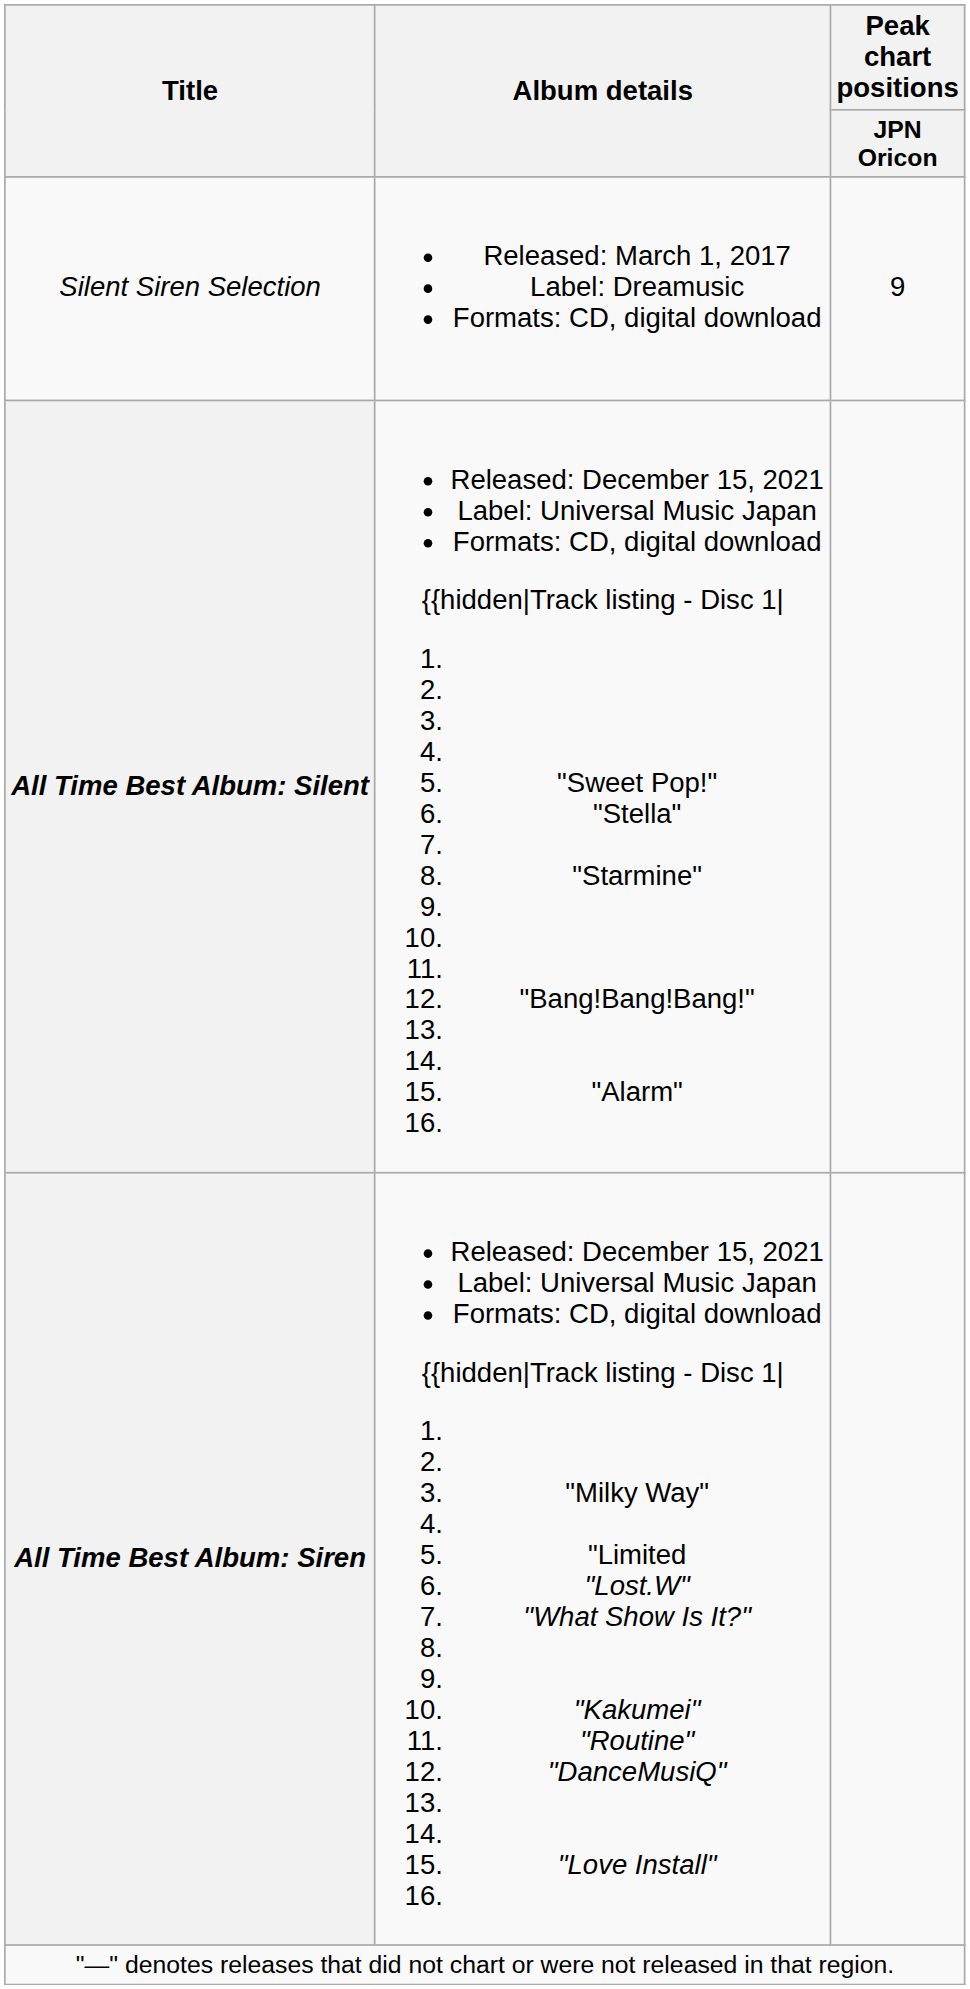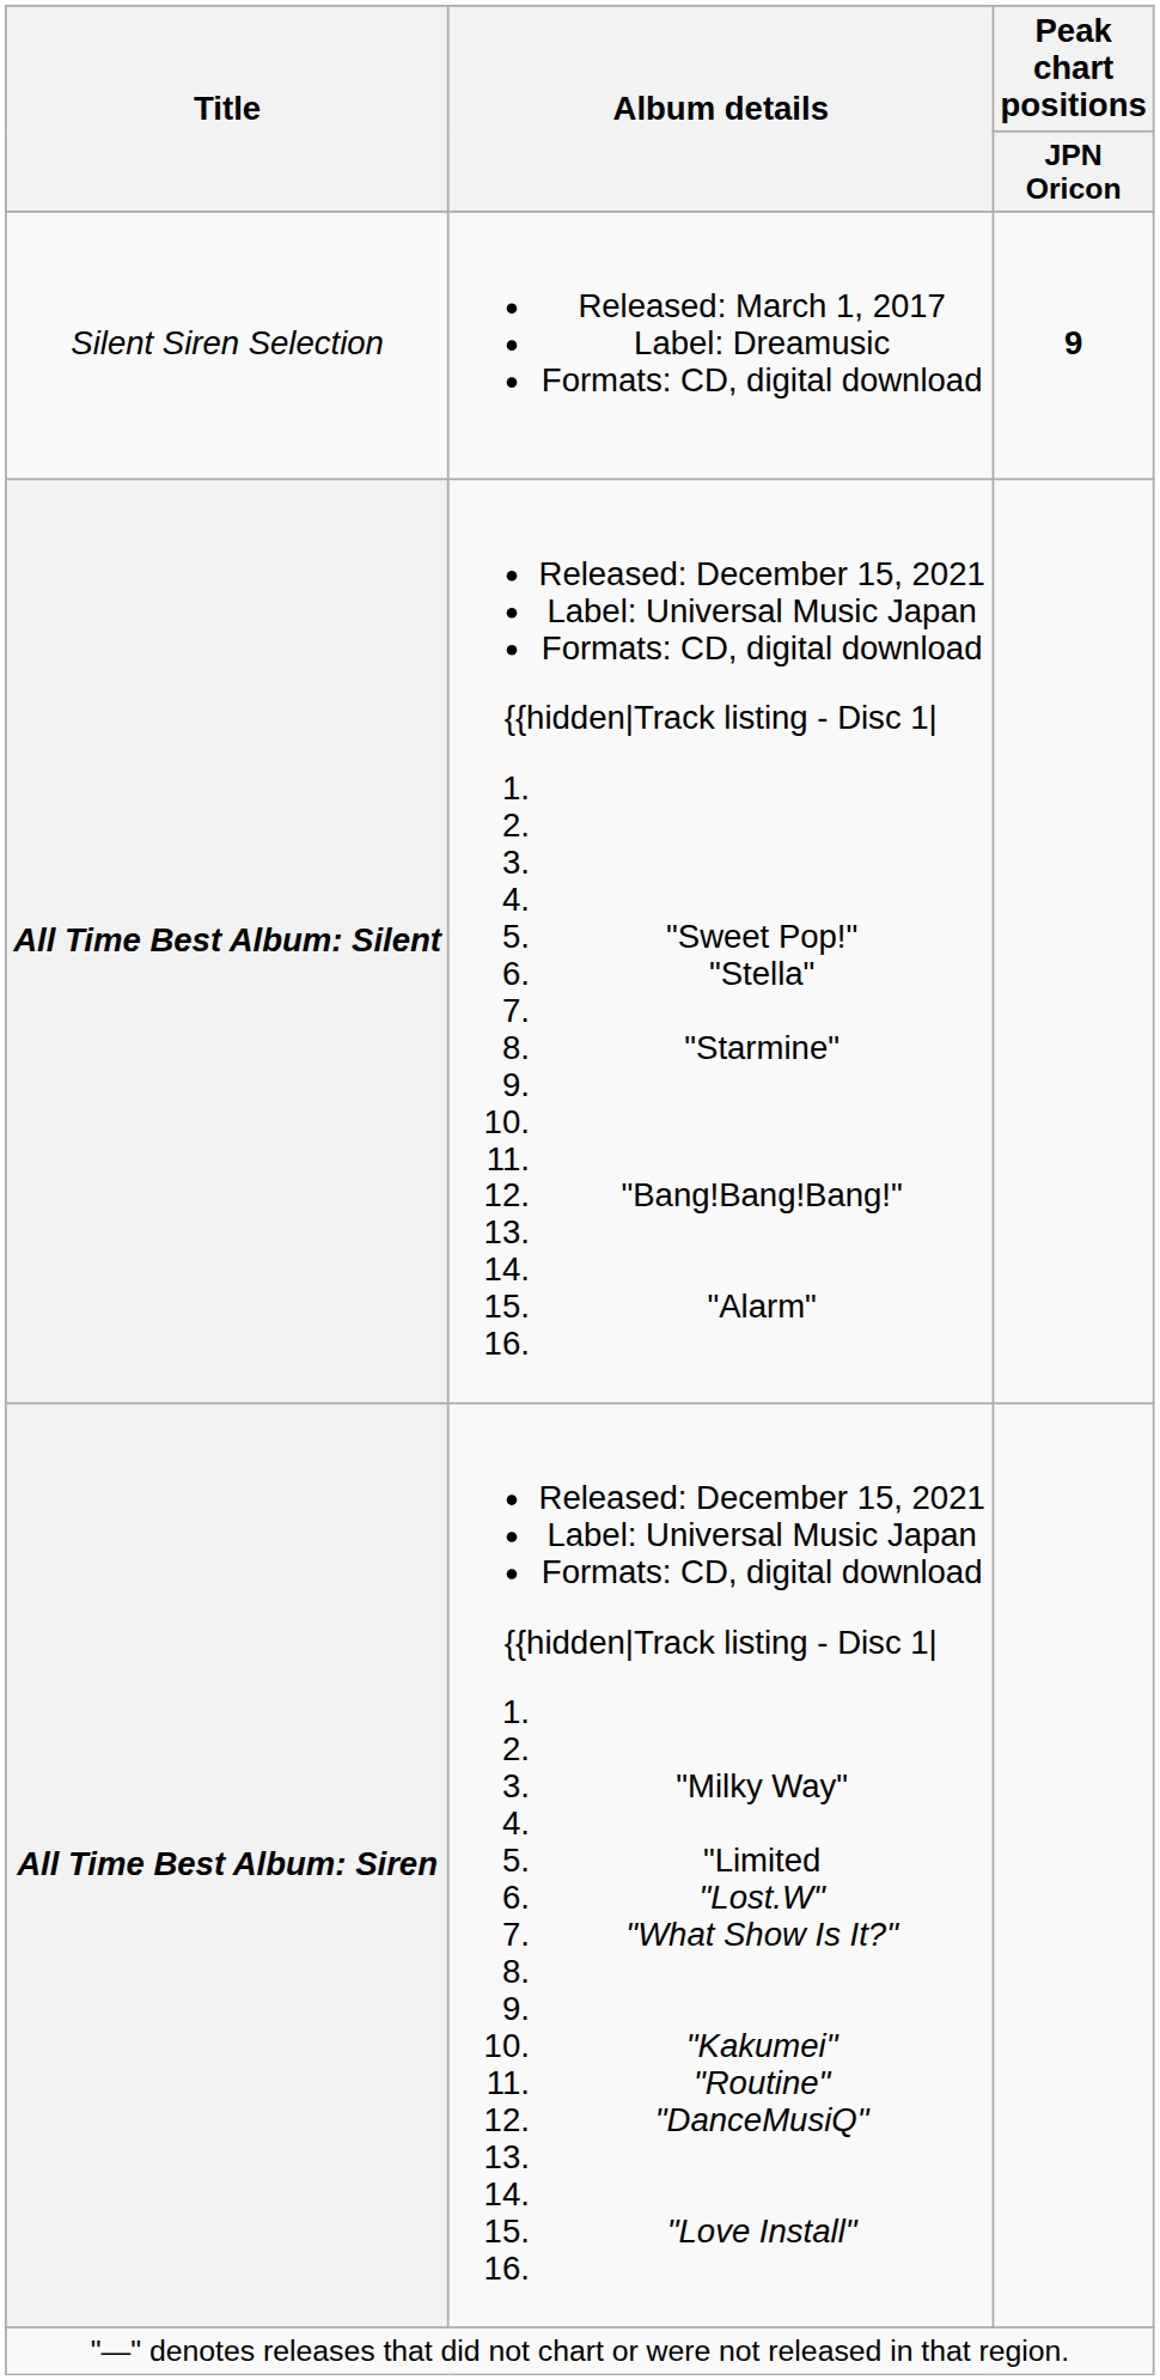Silent Siren Selection | Peak chart positions / JPN Oricon: normal -> bold
